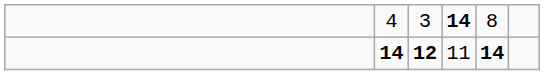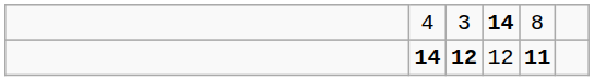row 2 | column 4: 11 -> 12
row 2 | column 5: 14 -> 11
